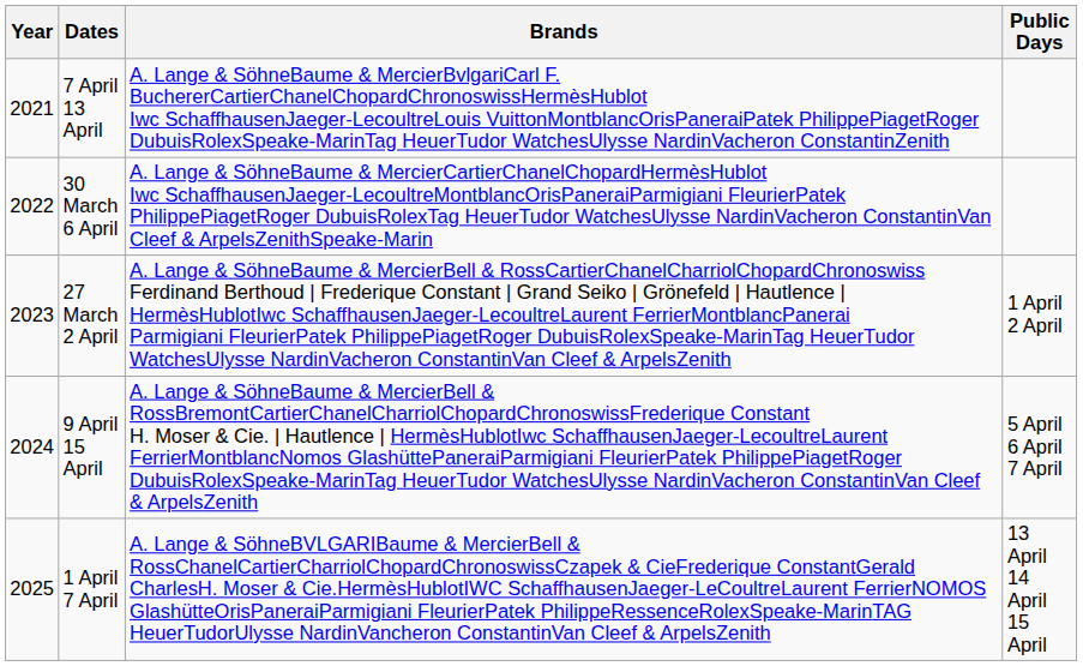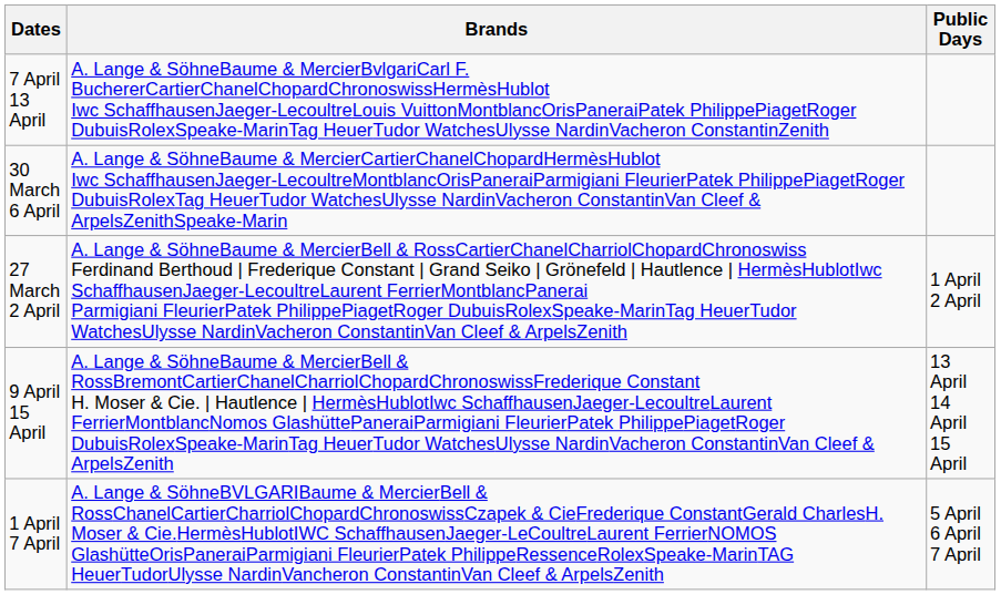- column: Year | 2021 | 2022 | 2023 | 2024 | 2025
9 April 15 April | Public Days: 5 April 6 April 7 April -> 13 April 14 April 15 April
1 April 7 April | Public Days: 13 April 14 April 15 April -> 5 April 6 April 7 April
